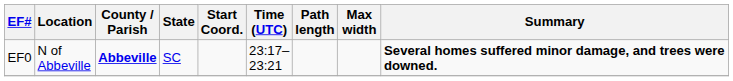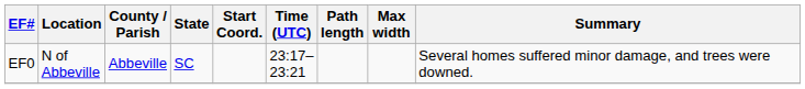EF0 | County / Parish: bold -> normal
EF0 | Summary: bold -> normal
